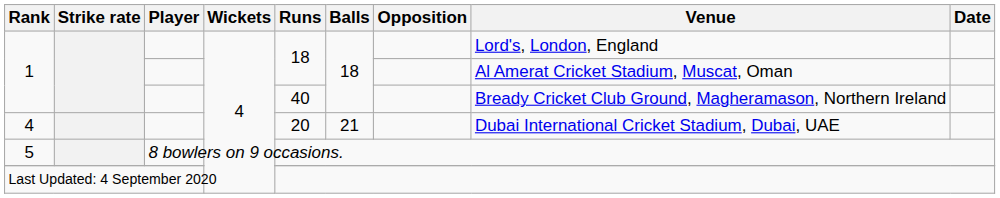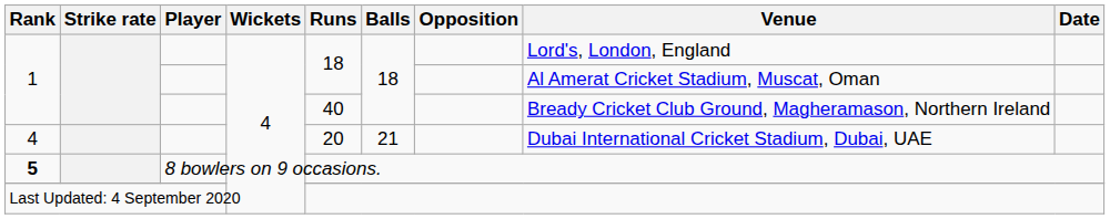5 | Rank: normal -> bold
